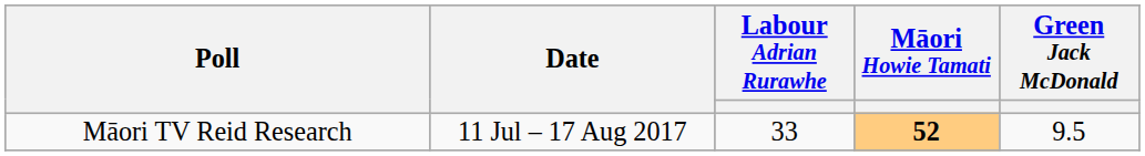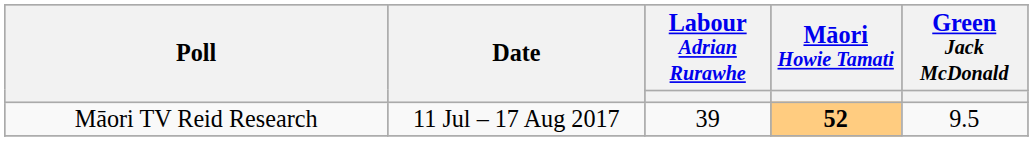Māori TV Reid Research | Labour Adrian Rurawhe: 33 -> 39
